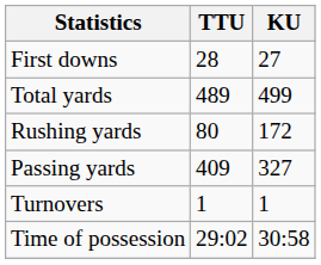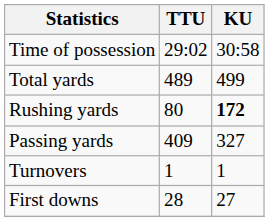rows swapped: First downs <-> Time of possession
Rushing yards | KU: normal -> bold
